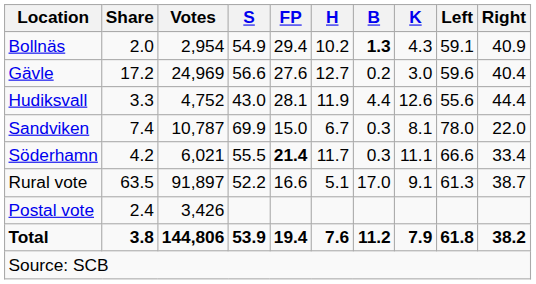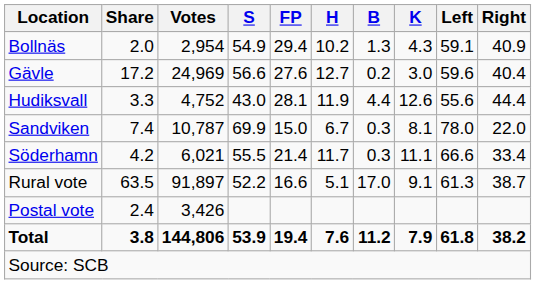Bollnäs | B: bold -> normal
Söderhamn | FP: bold -> normal
